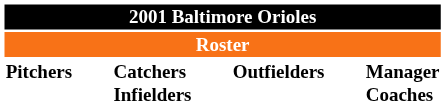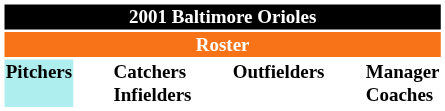Pitchers | column 1: no background -> paleturquoise background
